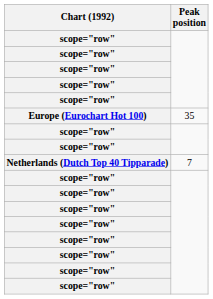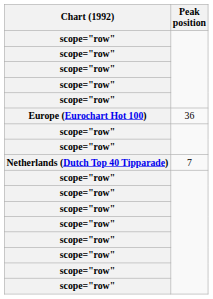Europe (Eurochart Hot 100) | Peak position: 35 -> 36
